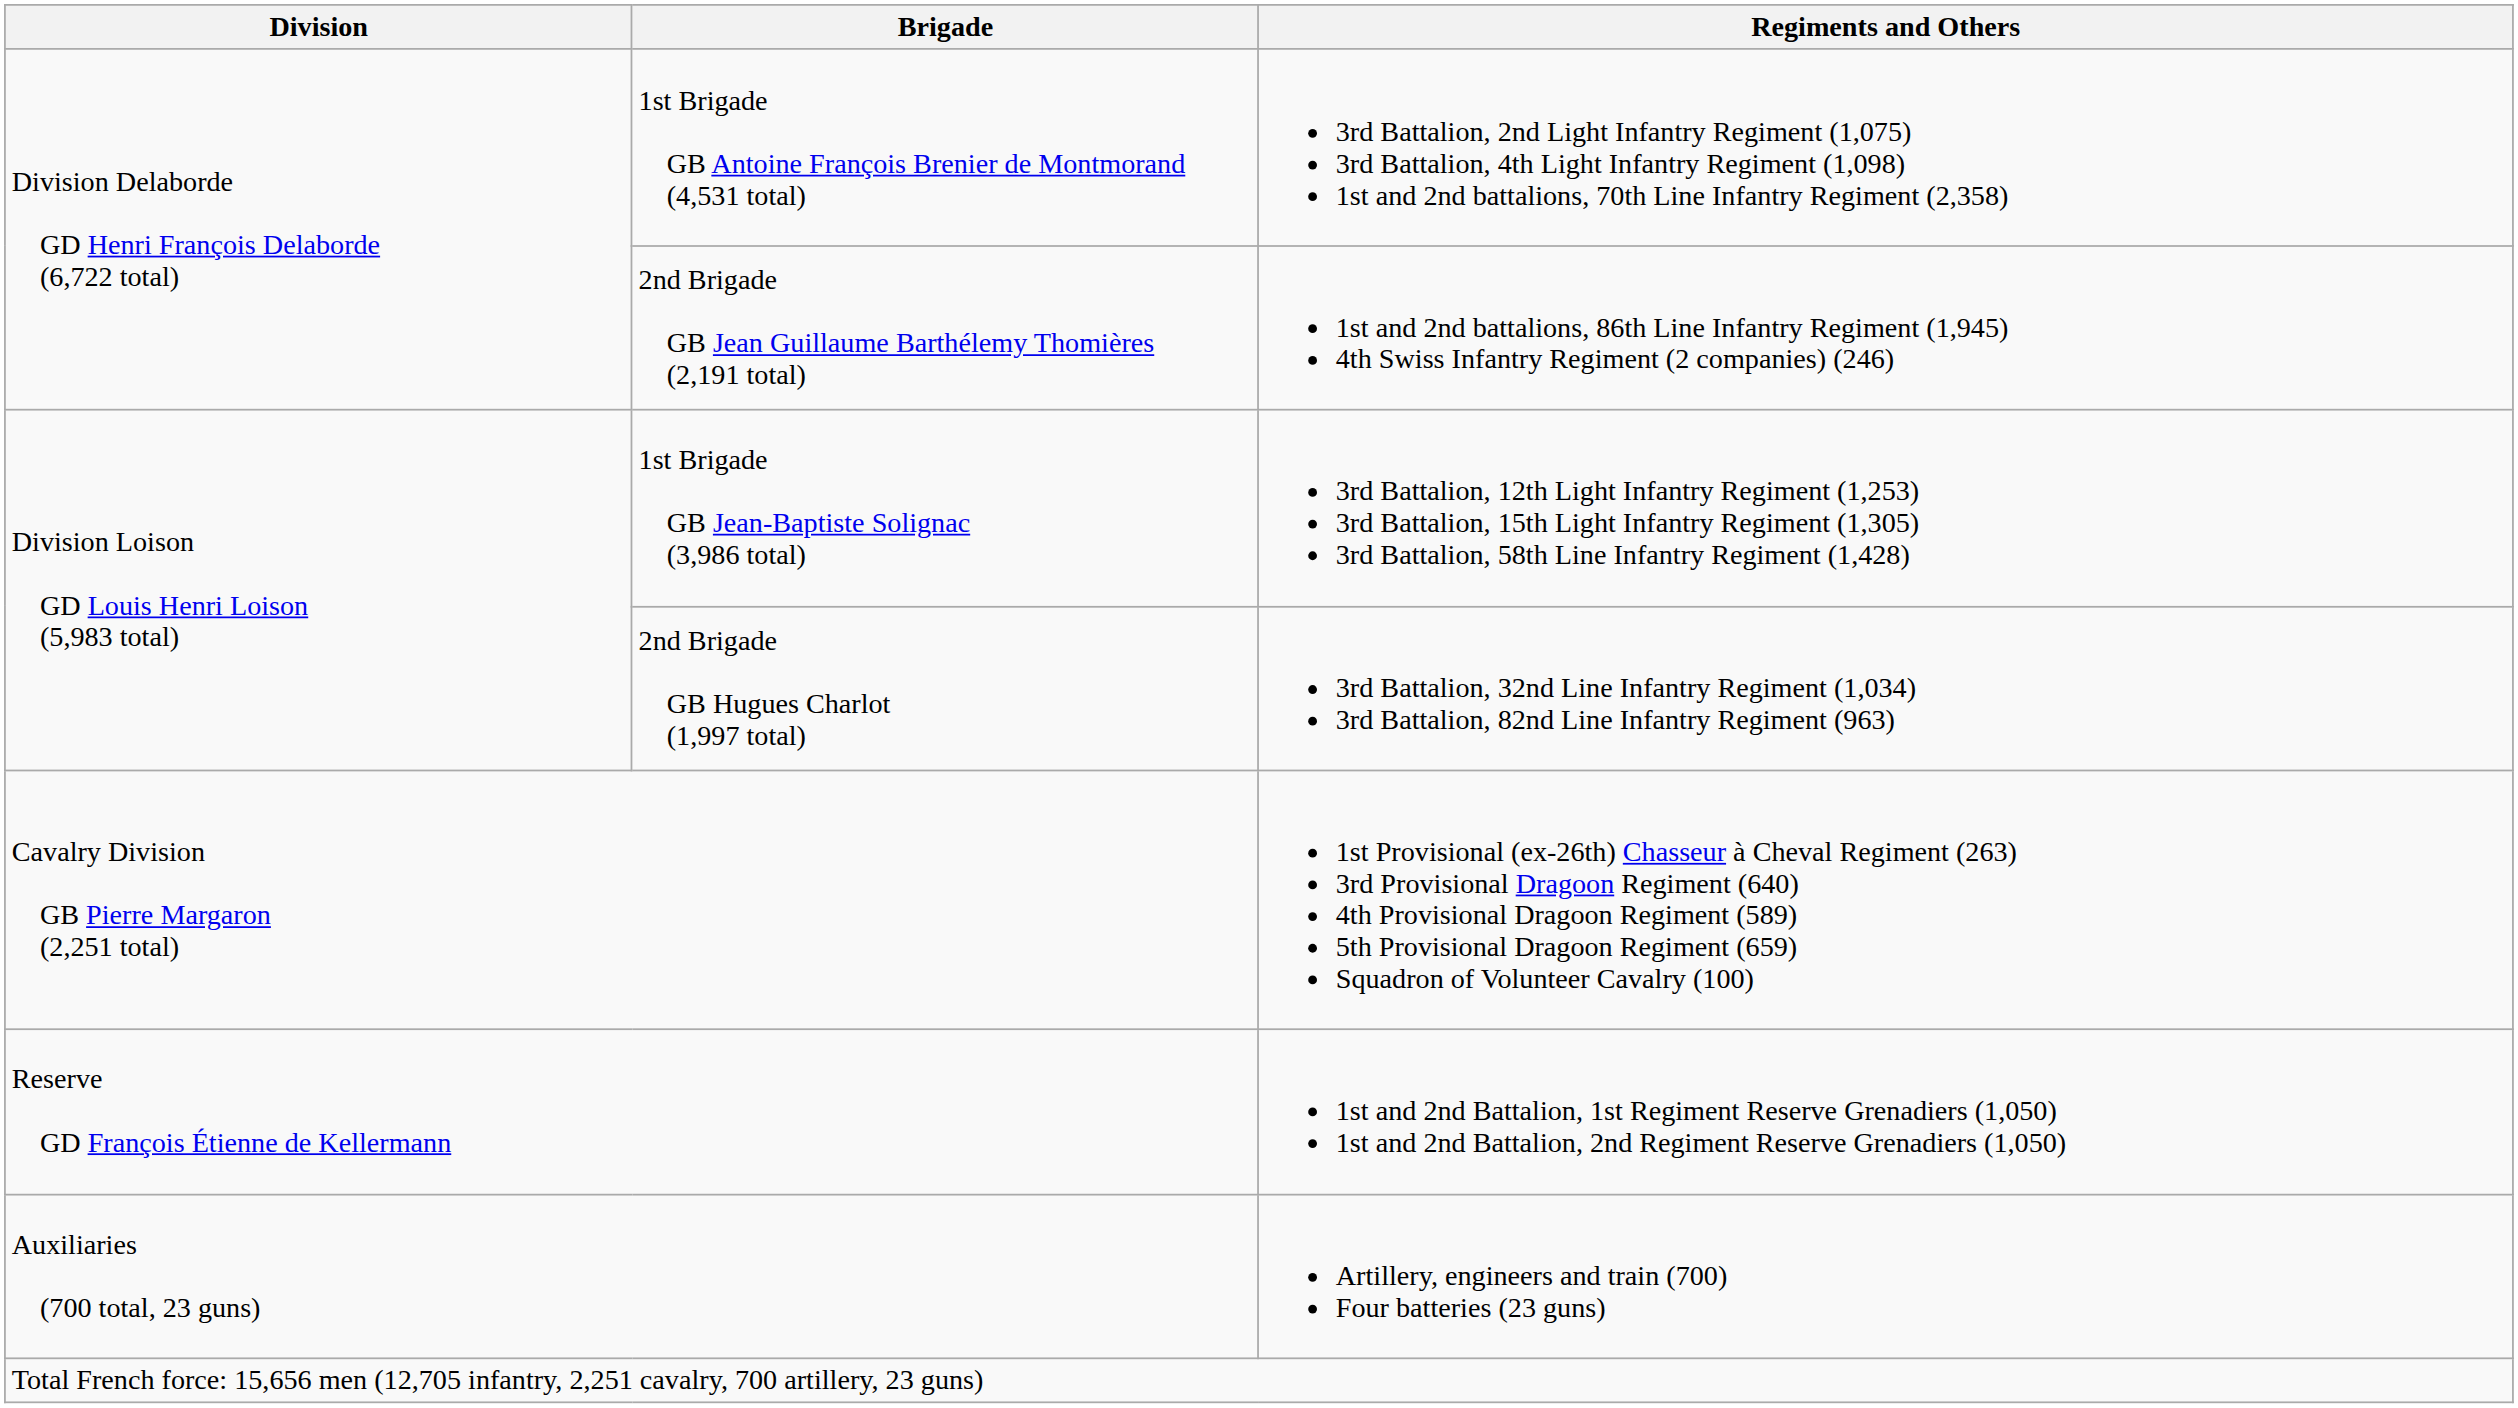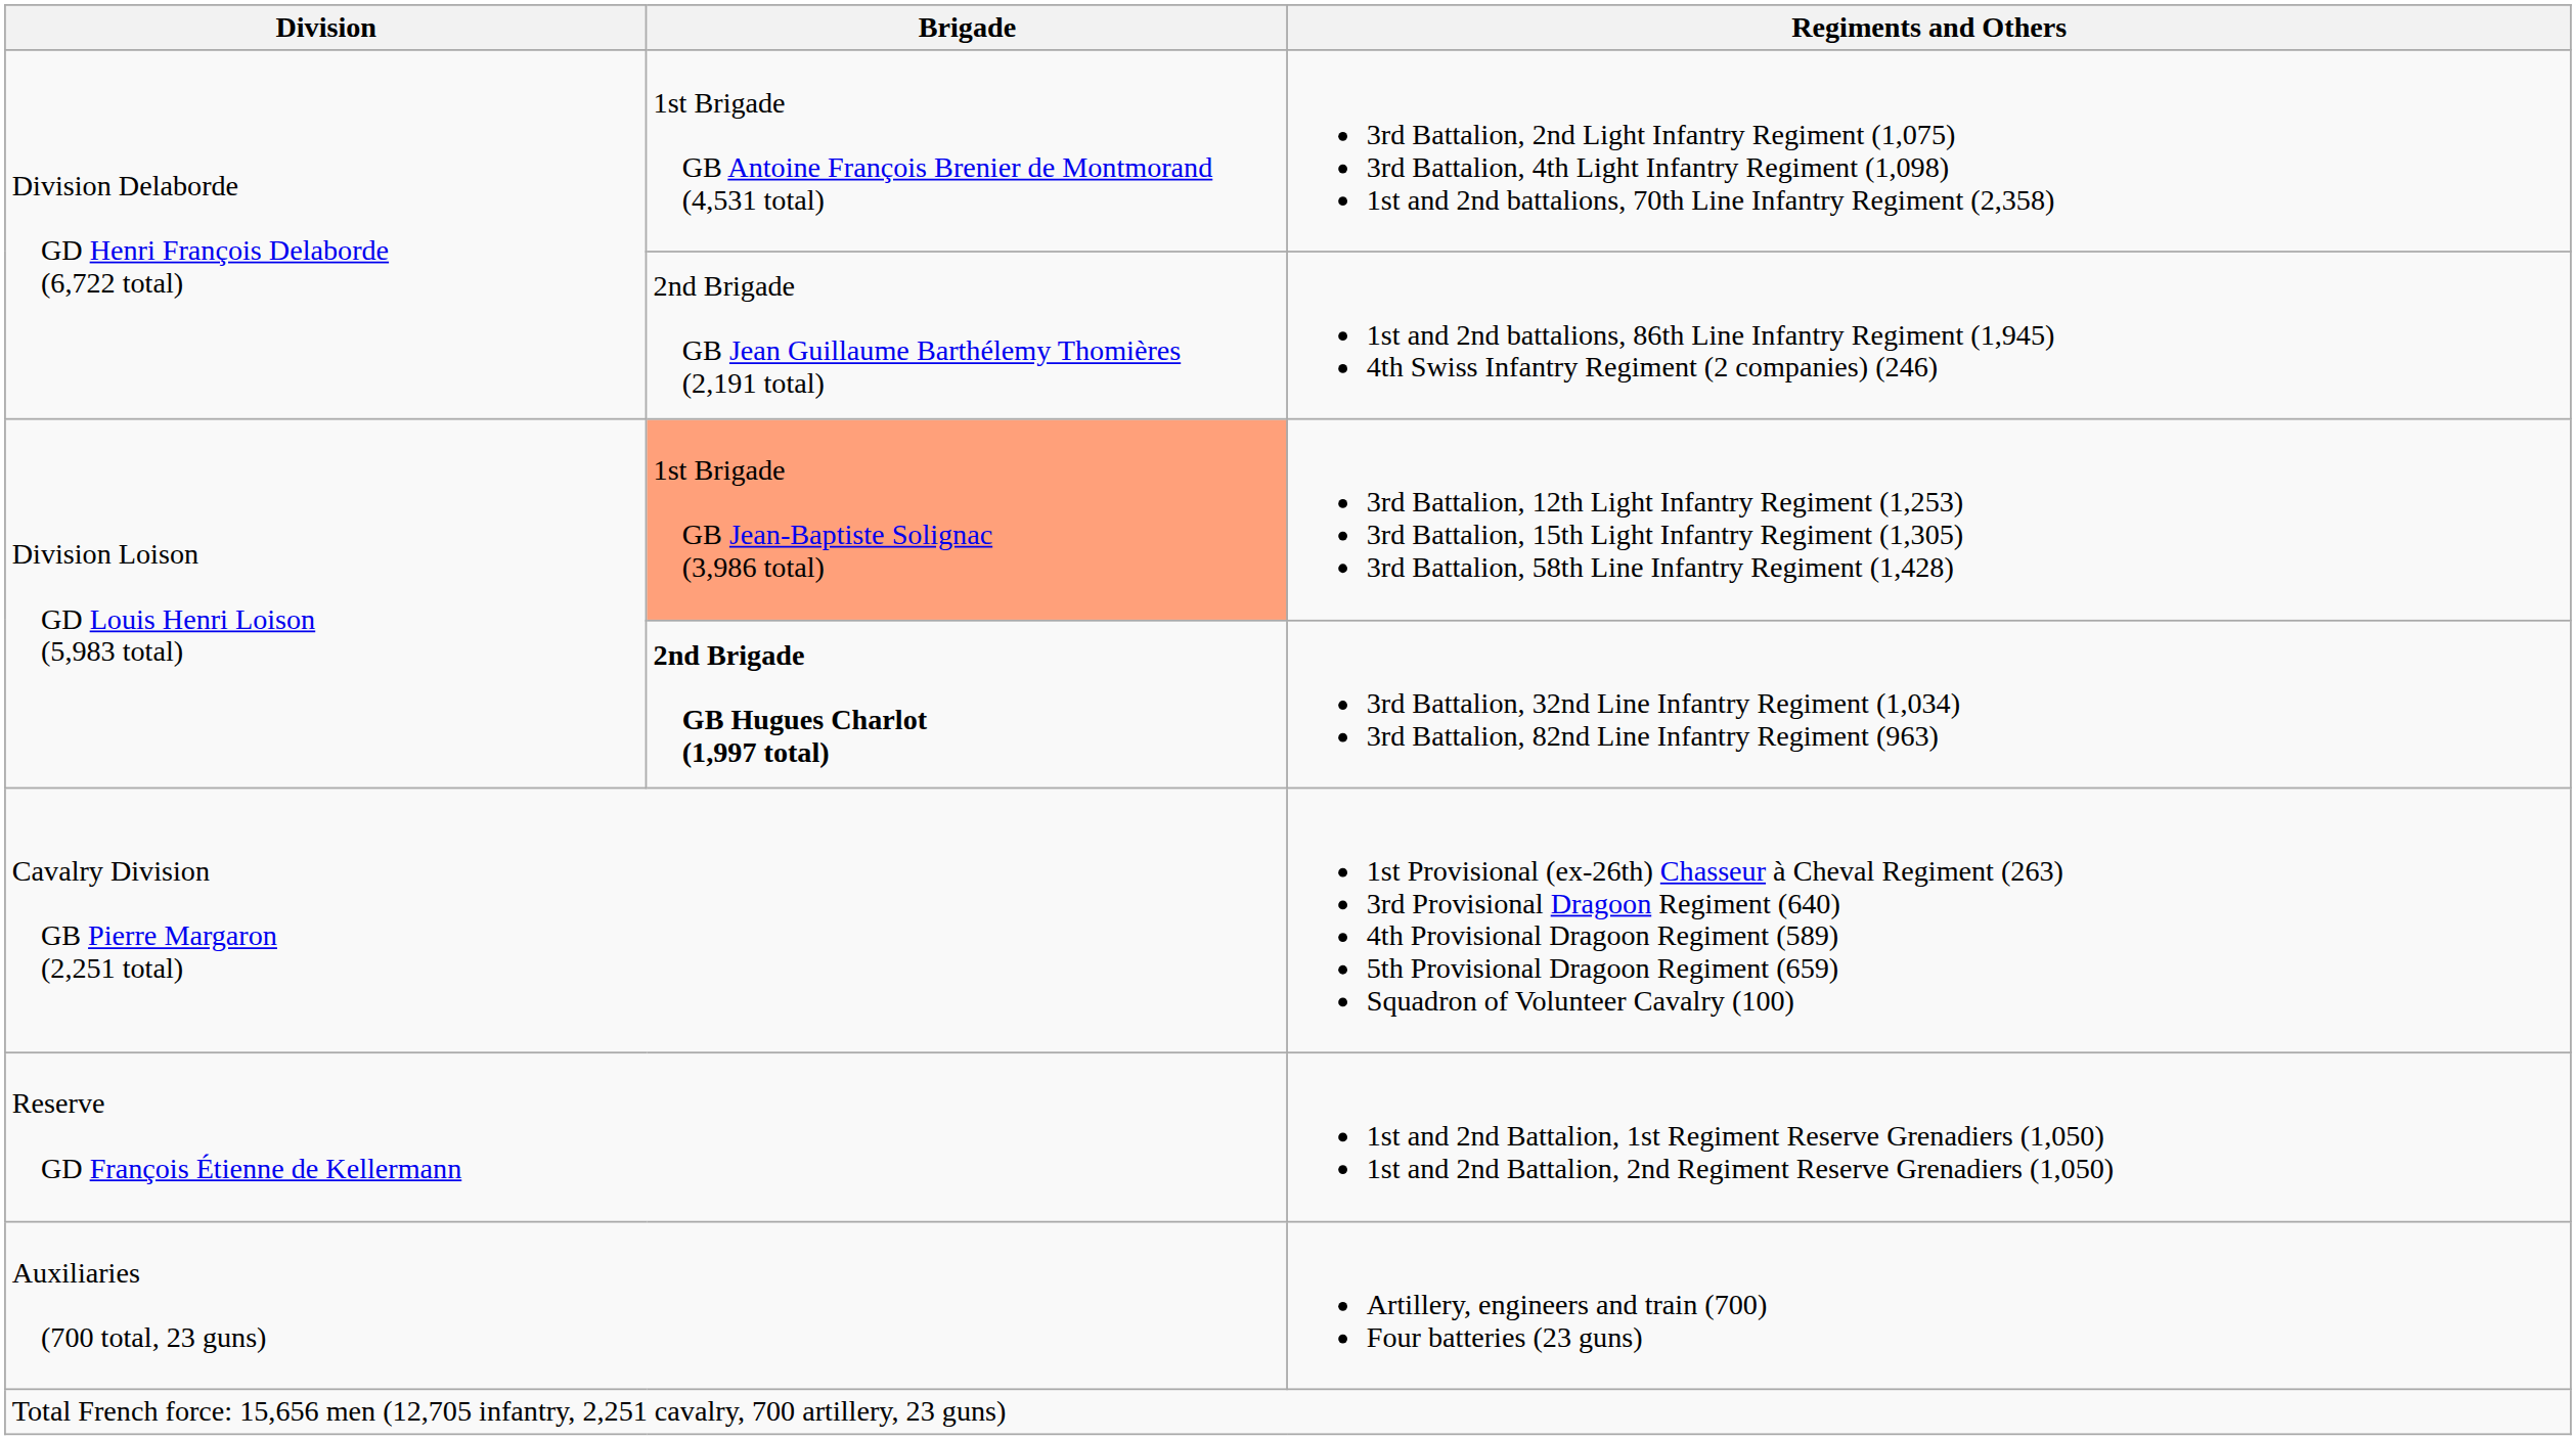1st Brigade GB Jean-Baptiste Solignac (3,986 total) | Brigade: no background -> lightsalmon background
2nd Brigade GB Hugues Charlot (1,997 total) | Brigade: normal -> bold
